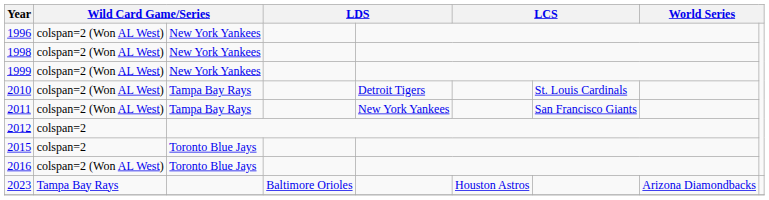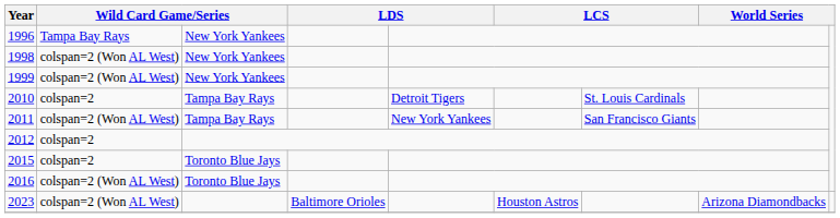1996 | column 2: colspan=2 (Won AL West) -> Tampa Bay Rays
2010 | column 2: colspan=2 (Won AL West) -> colspan=2
2023 | column 2: Tampa Bay Rays -> colspan=2 (Won AL West)
